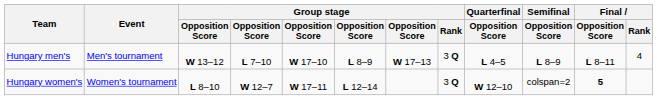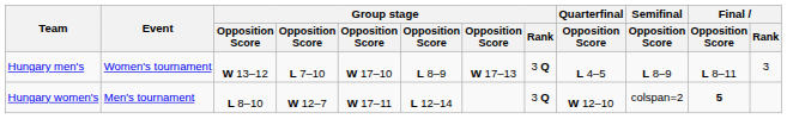Hungary men's | Event: Men's tournament -> Women's tournament
Hungary men's | Final / Rank: 4 -> 3
Hungary women's | Event: Women's tournament -> Men's tournament
